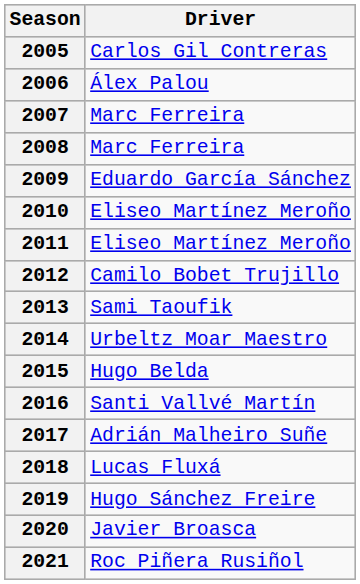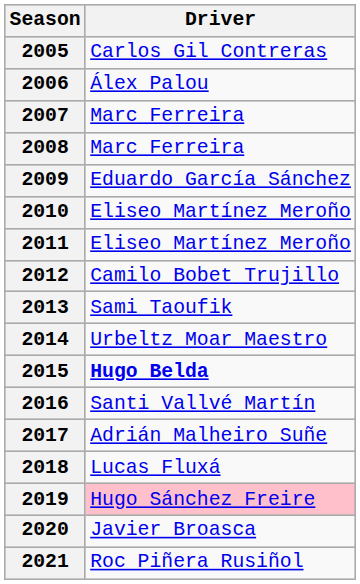2015 | Driver: normal -> bold
2019 | Driver: no background -> pink background
